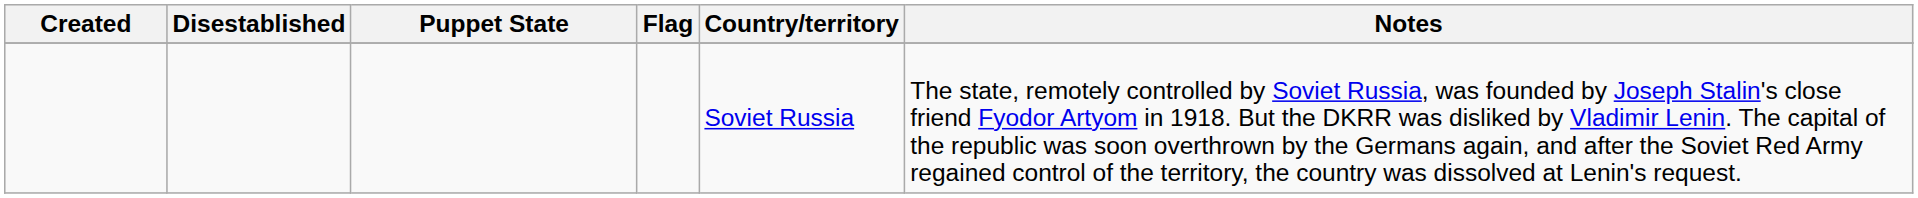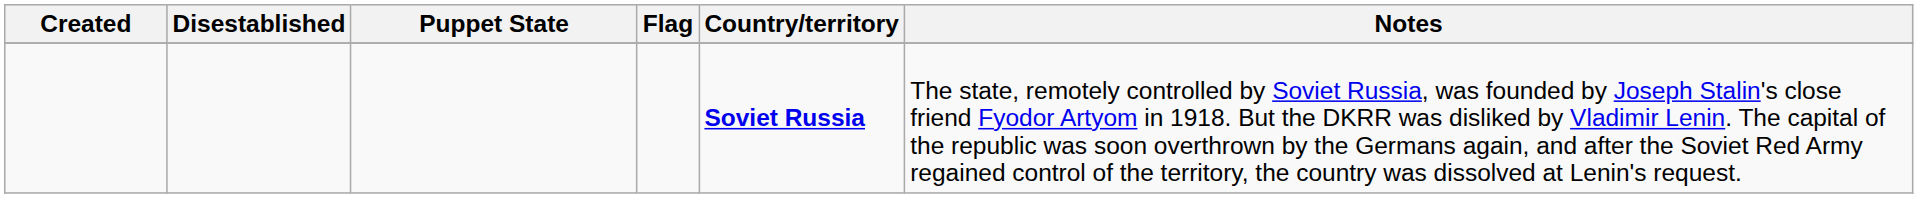row 2 | Country/territory: normal -> bold
